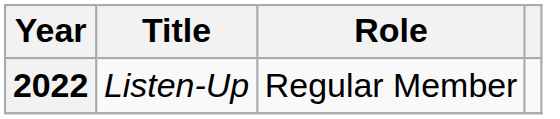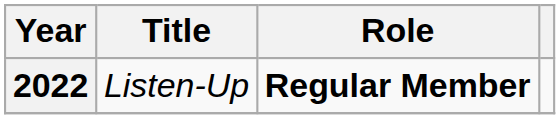2022 | Role: normal -> bold
